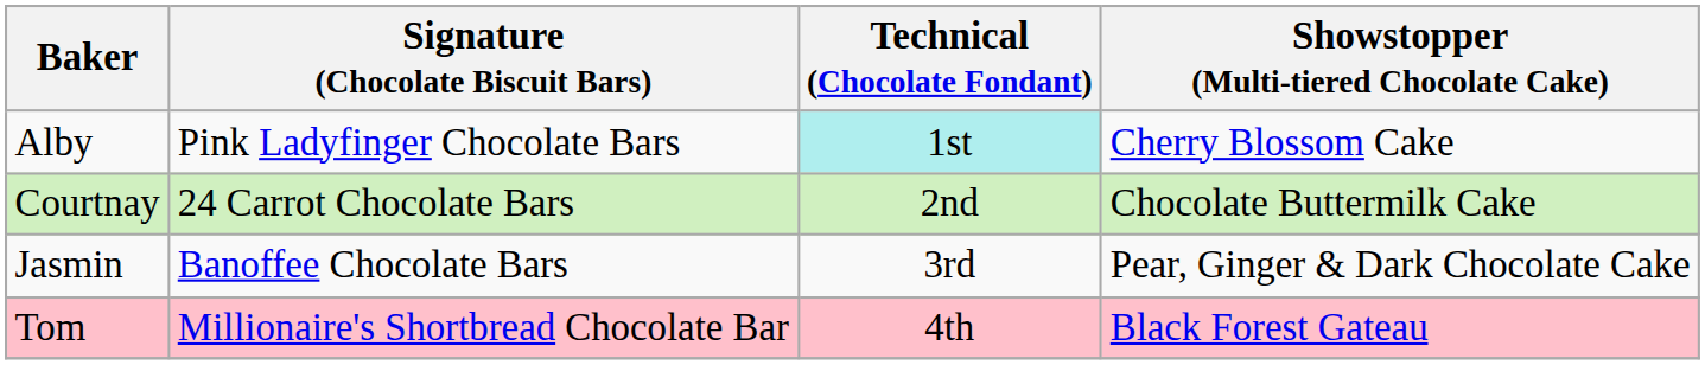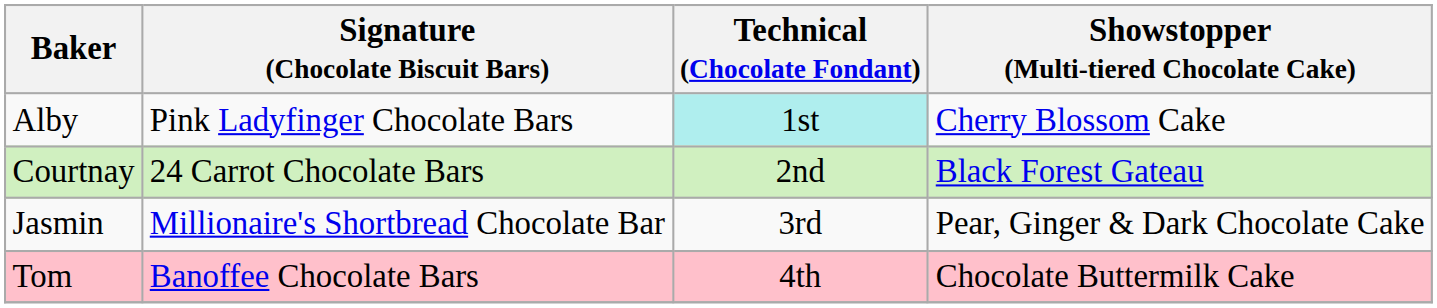Courtnay | Showstopper (Multi-tiered Chocolate Cake): Chocolate Buttermilk Cake -> Black Forest Gateau
Jasmin | Signature (Chocolate Biscuit Bars): Banoffee Chocolate Bars -> Millionaire's Shortbread Chocolate Bar
Tom | Signature (Chocolate Biscuit Bars): Millionaire's Shortbread Chocolate Bar -> Banoffee Chocolate Bars
Tom | Showstopper (Multi-tiered Chocolate Cake): Black Forest Gateau -> Chocolate Buttermilk Cake
